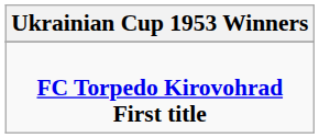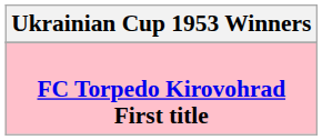row 2 | column 1: no background -> pink background
